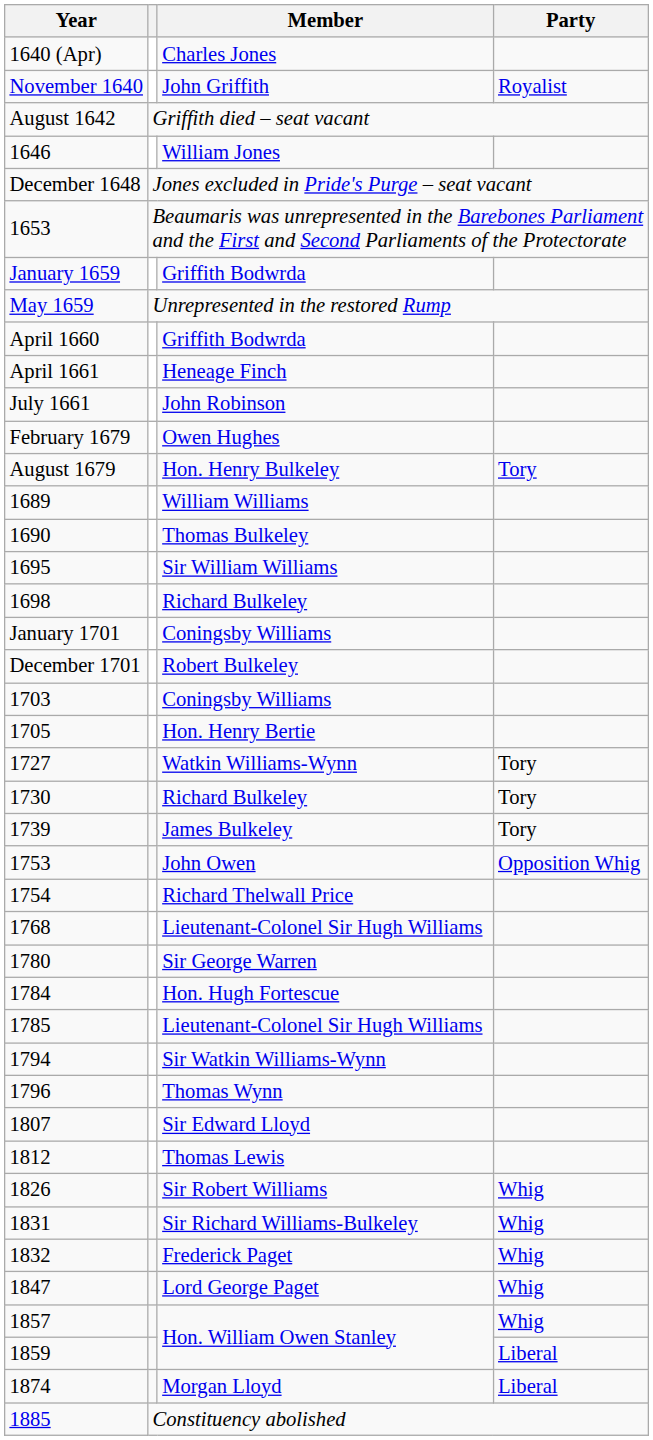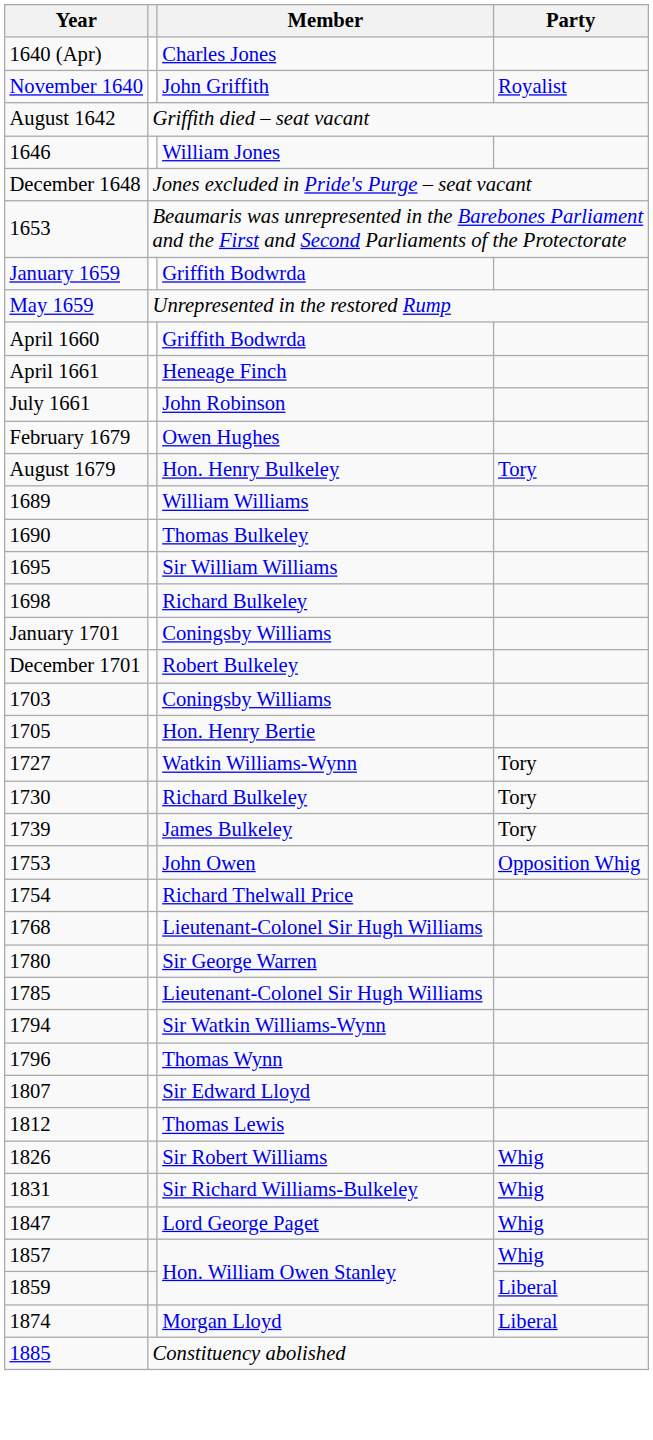- row: 1784 | Hon. Hugh Fortescue
- row: 1832 | Frederick Paget | Whig
